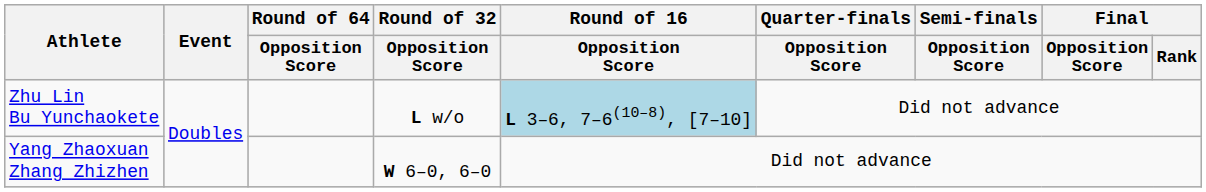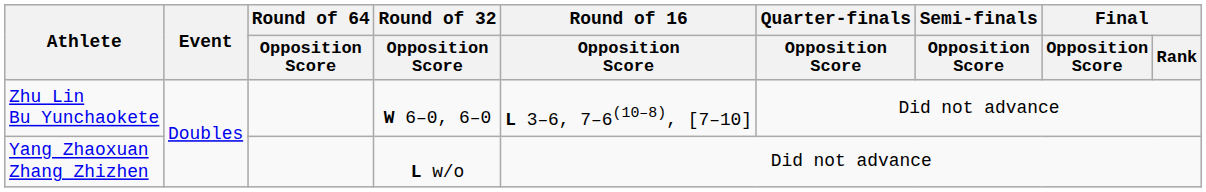Zhu Lin Bu Yunchaokete | Round of 32 / Opposition Score: L w/o -> W 6–0, 6–0
Zhu Lin Bu Yunchaokete | Round of 16 / Opposition Score: lightblue background -> no background
Yang Zhaoxuan Zhang Zhizhen | Round of 32 / Opposition Score: W 6–0, 6–0 -> L w/o
